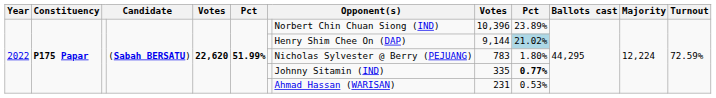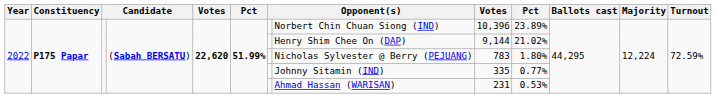row 3 | column 10: lightblue background -> no background
row 5 | column 10: bold -> normal
